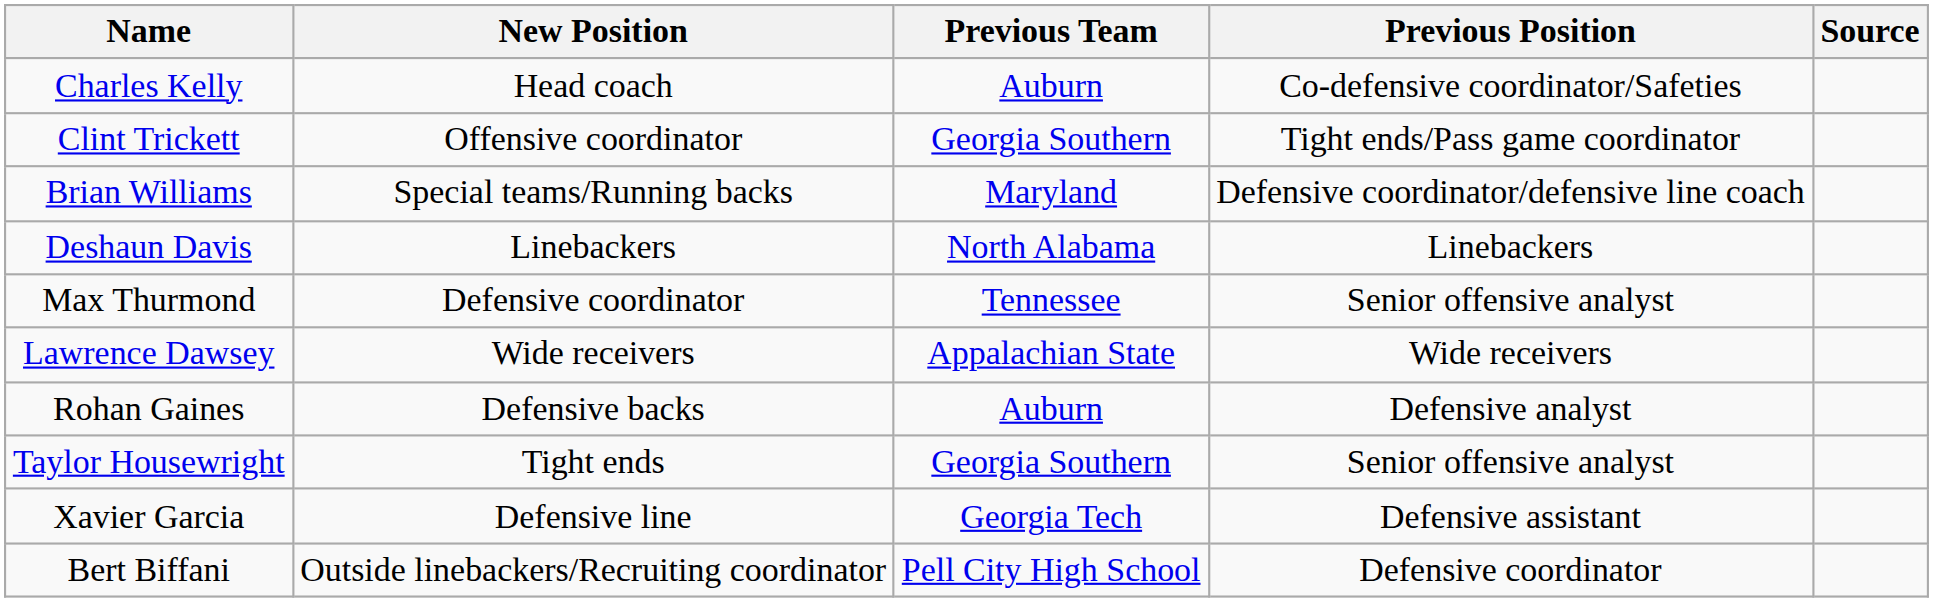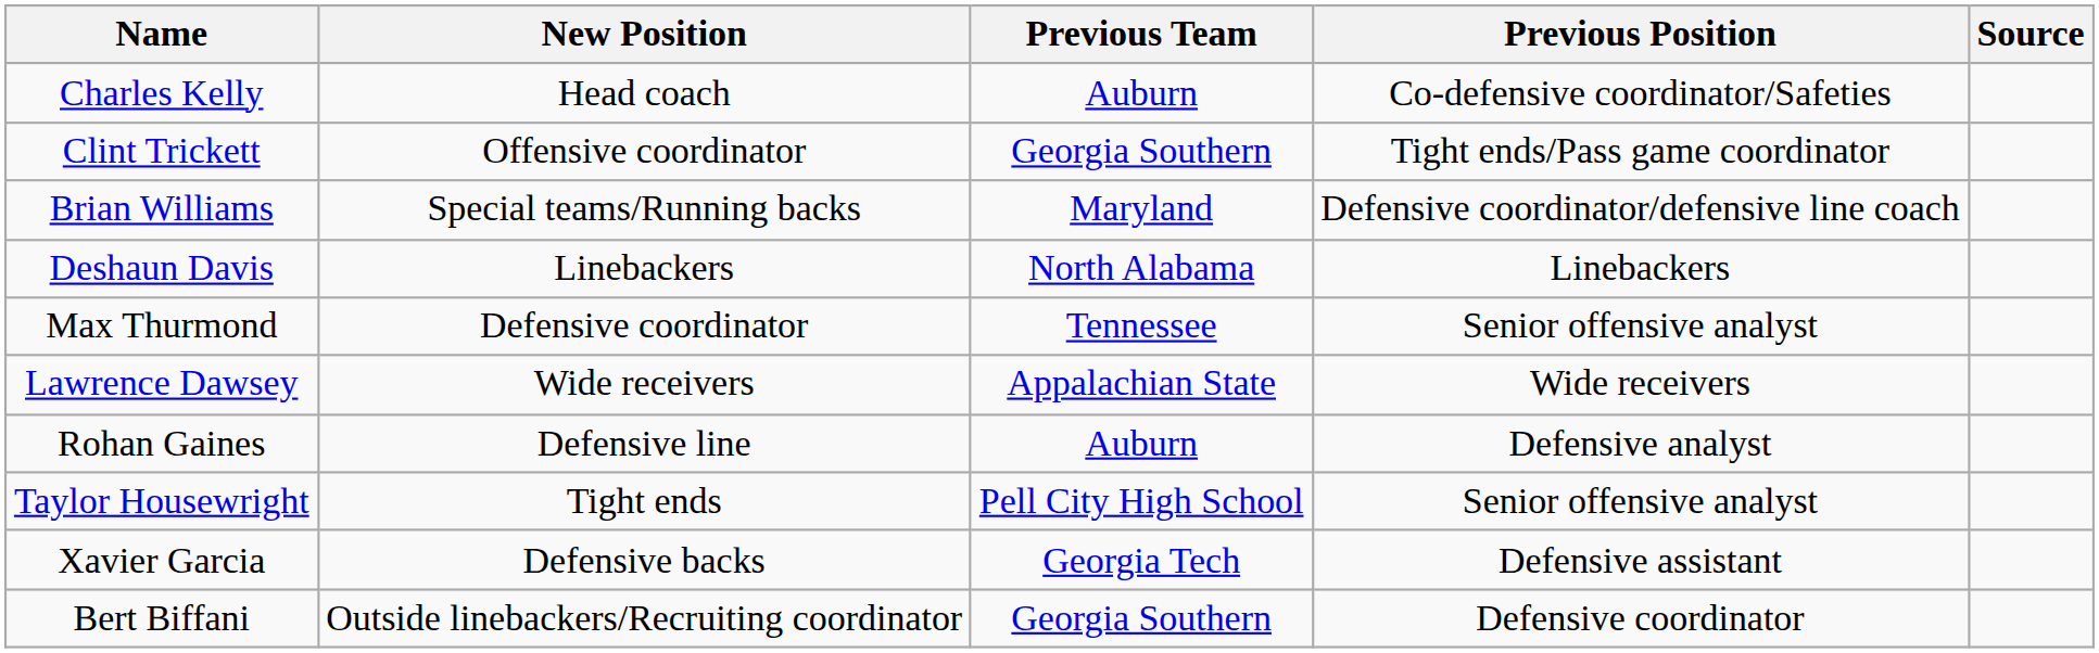Rohan Gaines | New Position: Defensive backs -> Defensive line
Taylor Housewright | Previous Team: Georgia Southern -> Pell City High School
Xavier Garcia | New Position: Defensive line -> Defensive backs
Bert Biffani | Previous Team: Pell City High School -> Georgia Southern
